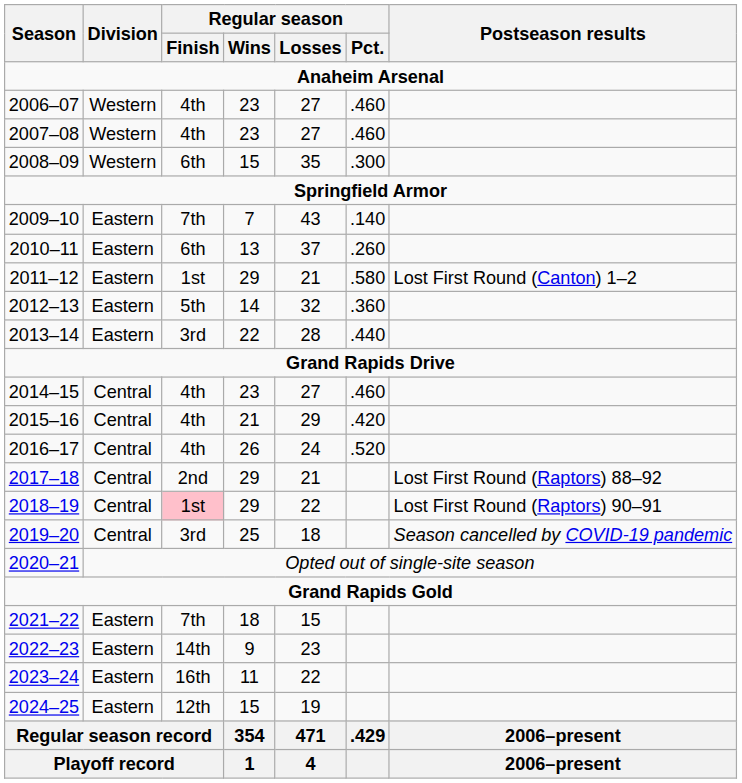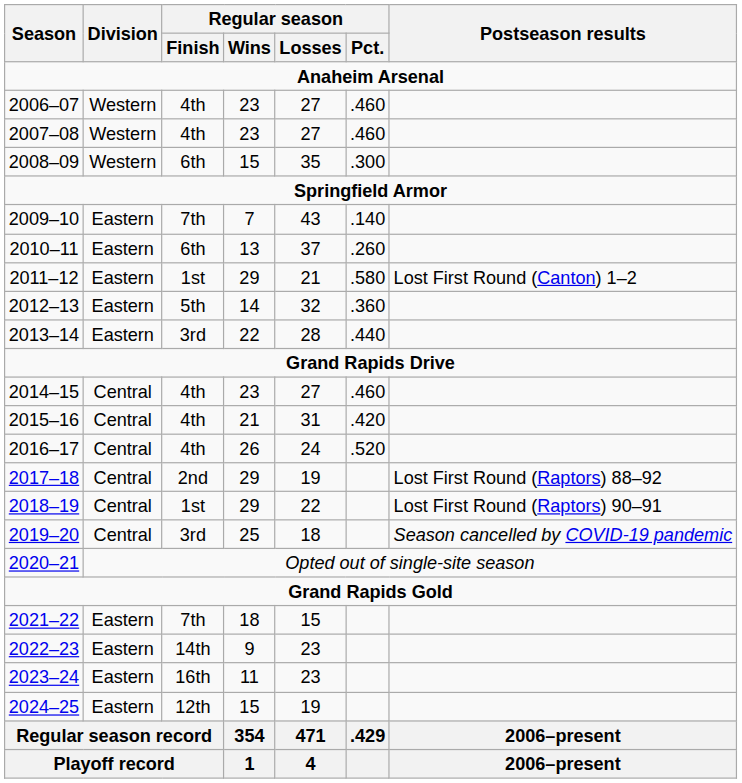2015–16 | Regular season / Losses: 29 -> 31
2017–18 | Regular season / Losses: 21 -> 19
2018–19 | Regular season / Finish: pink background -> no background
2023–24 | Regular season / Losses: 22 -> 23
